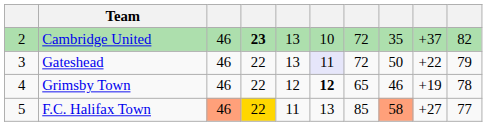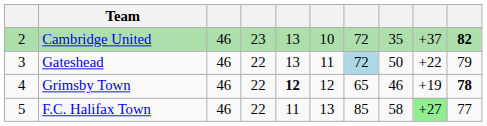Cambridge United | column 4: bold -> normal
Cambridge United | column 10: normal -> bold
Gateshead | column 6: lavender background -> no background
Gateshead | column 7: no background -> lightblue background
Grimsby Town | column 5: normal -> bold
Grimsby Town | column 6: bold -> normal
Grimsby Town | column 10: normal -> bold
F.C. Halifax Town | column 3: lightsalmon background -> no background
F.C. Halifax Town | column 4: gold background -> no background
F.C. Halifax Town | column 8: lightsalmon background -> no background
F.C. Halifax Town | column 9: no background -> lightgreen background
